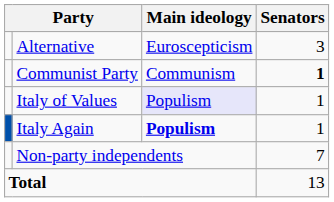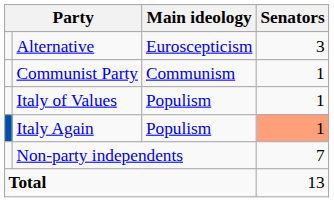Communist Party | Senators: bold -> normal
Italy of Values | Main ideology: lavender background -> no background
Italy Again | Main ideology: bold -> normal
Italy Again | Senators: no background -> lightsalmon background
